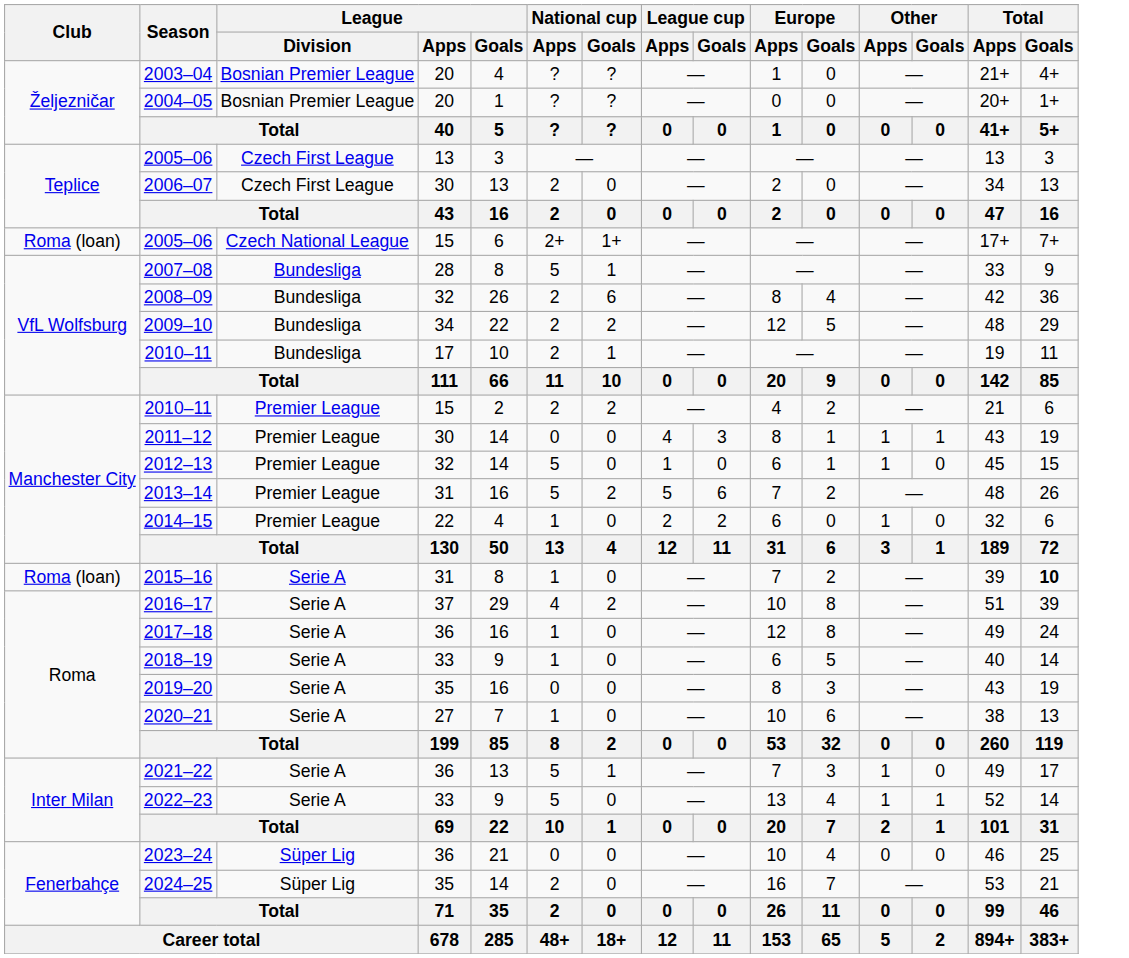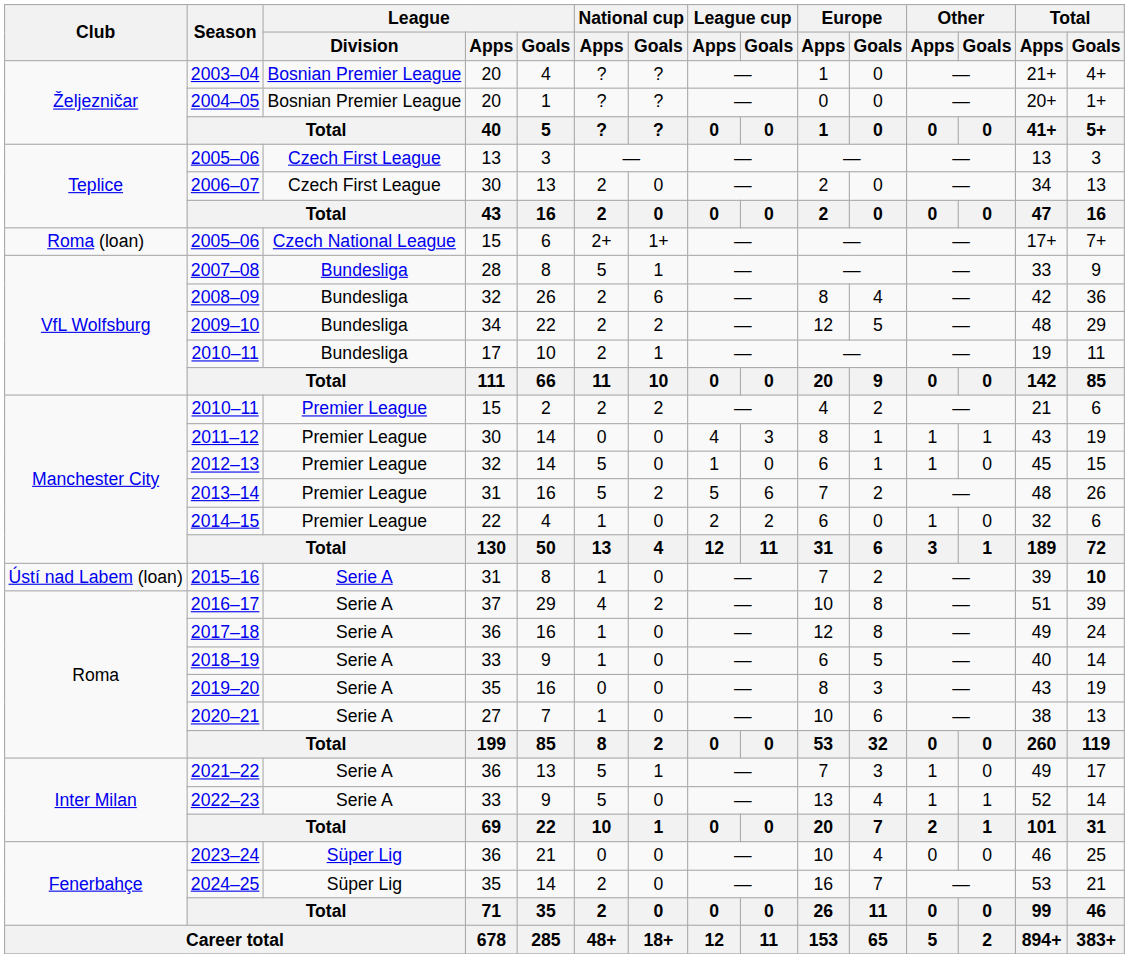2015–16 | Club: Roma (loan) -> Ústí nad Labem (loan)
